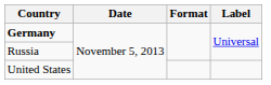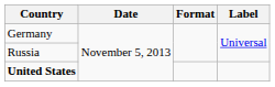Germany | Country: bold -> normal
United States | Country: normal -> bold
